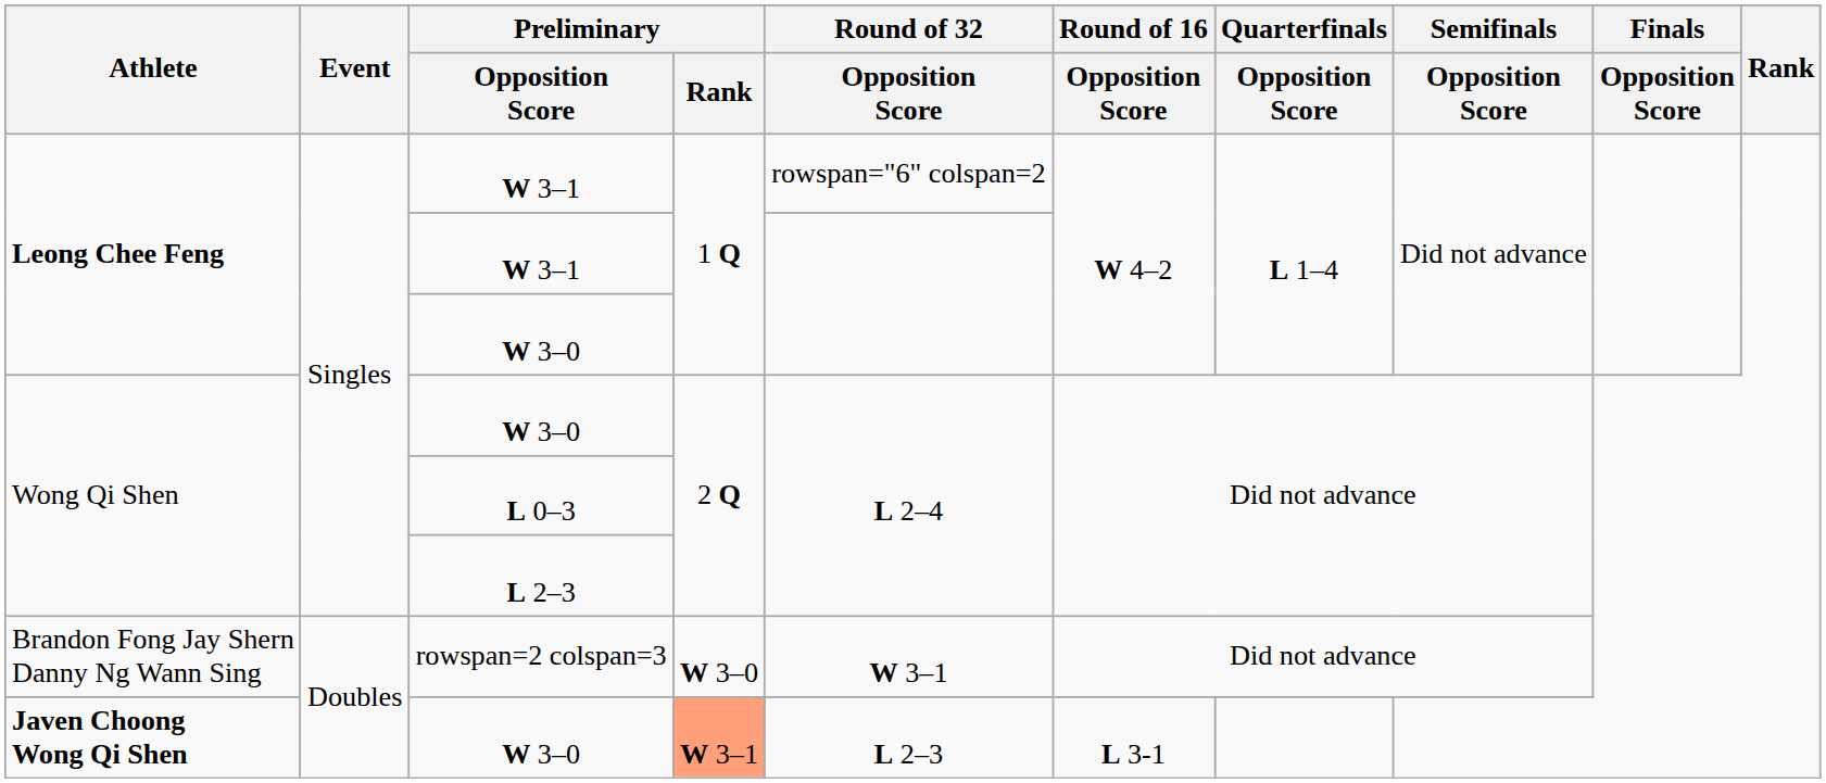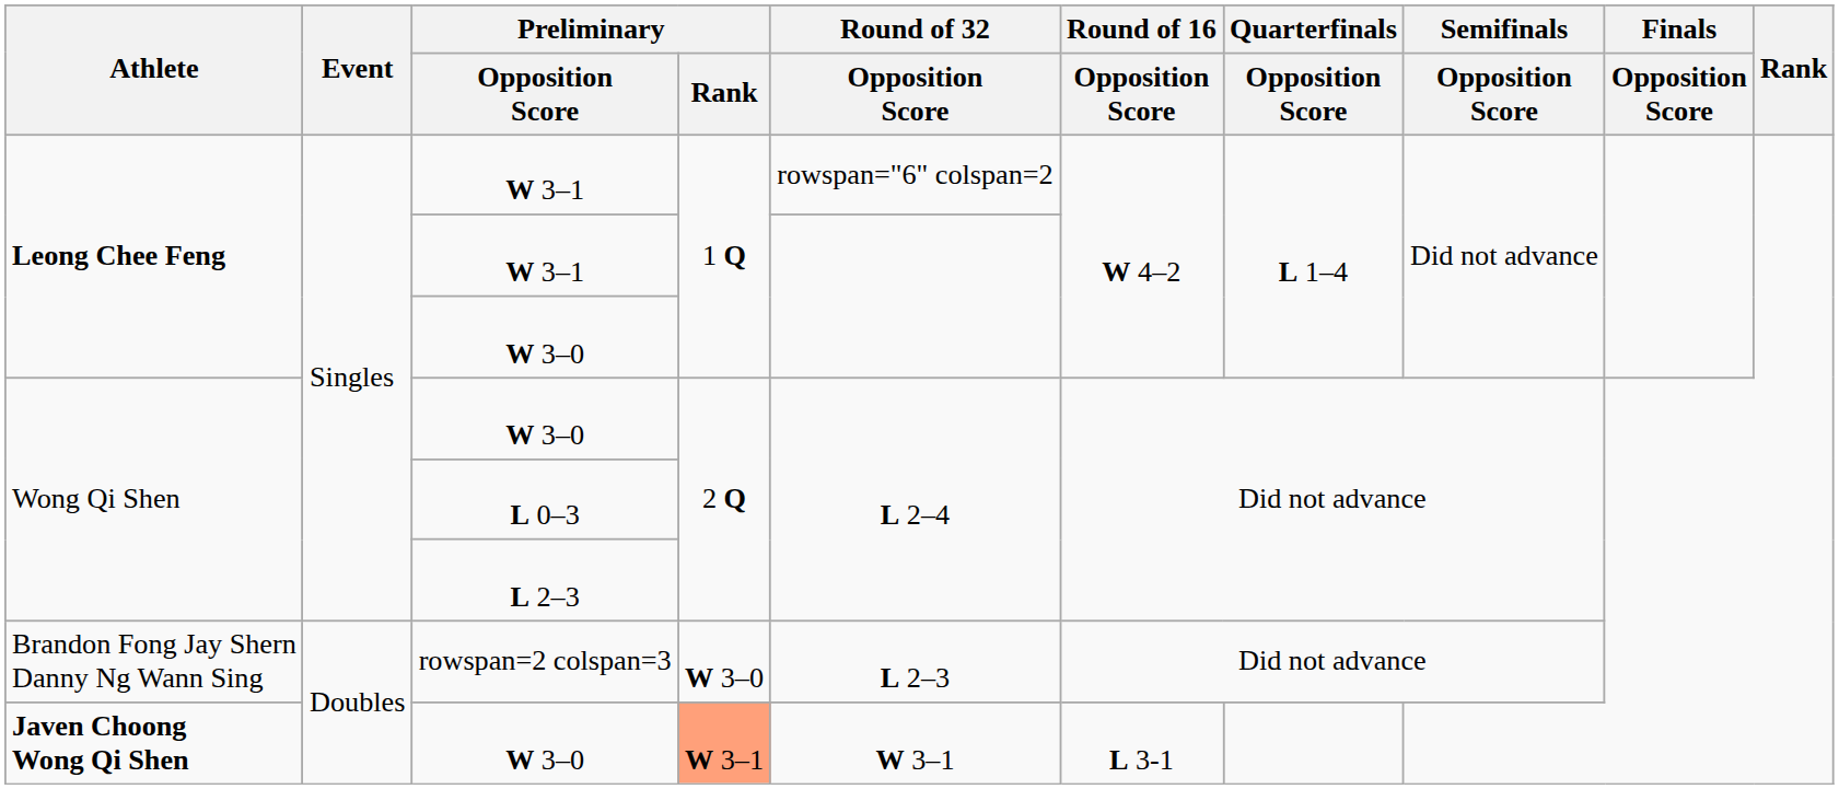rowspan=2 colspan=3 | Round of 32 / Opposition Score: W 3–1 -> L 2–3
Javen Choong Wong Qi Shen / W 3–0 | Round of 32 / Opposition Score: L 2–3 -> W 3–1
